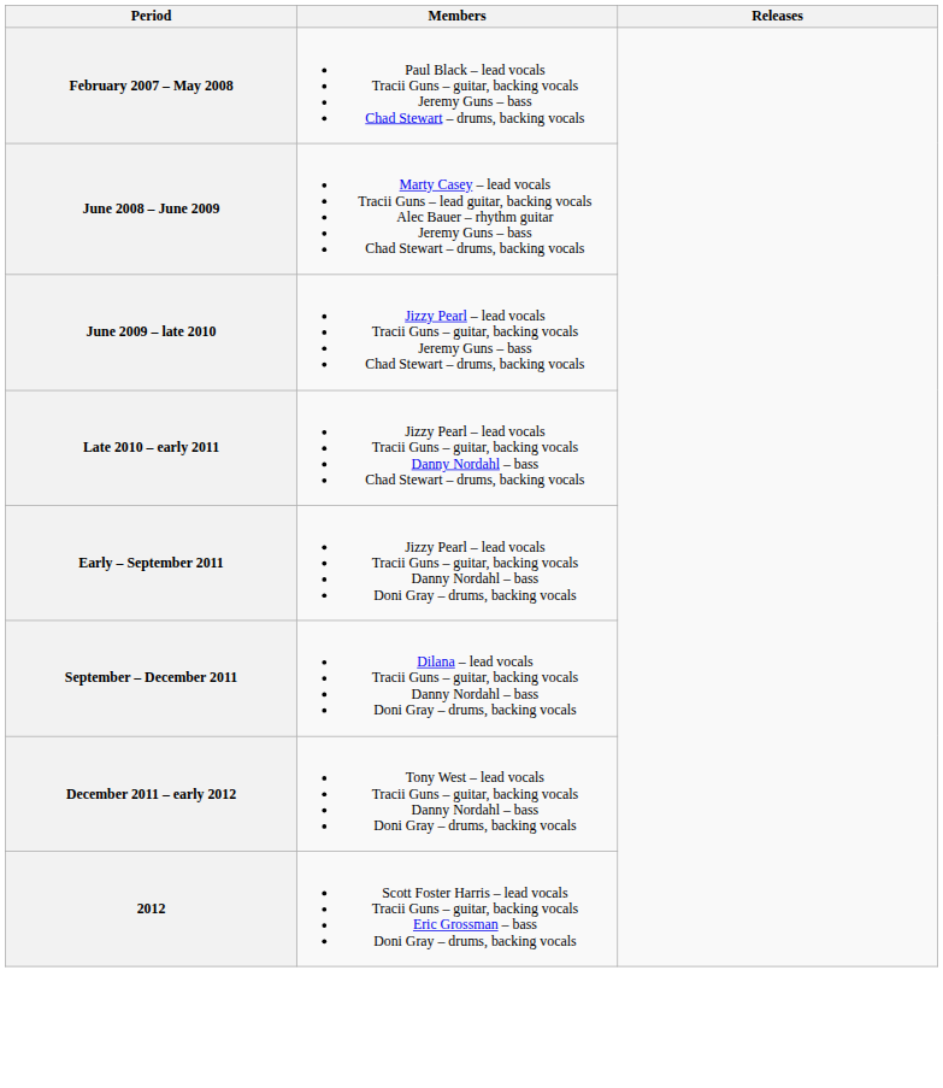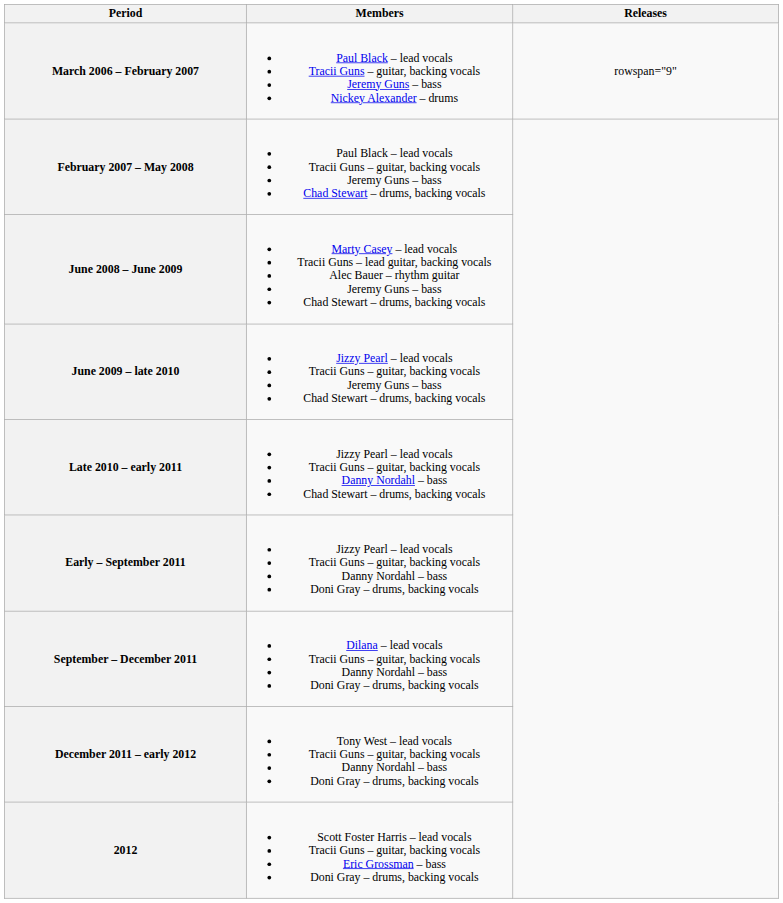+ row: March 2006 – February 2007 | Paul Black – lead vocals Tracii Guns – guitar, backing vocals Jeremy Guns – bass Nickey Alexander – drums | rowspan="9"
